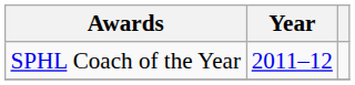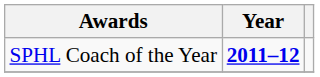SPHL Coach of the Year | Year: normal -> bold
